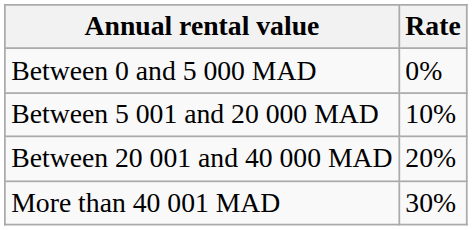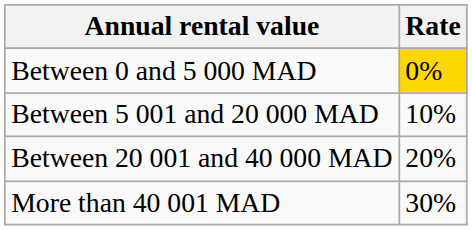Between 0 and 5 000 MAD | Rate: no background -> gold background
